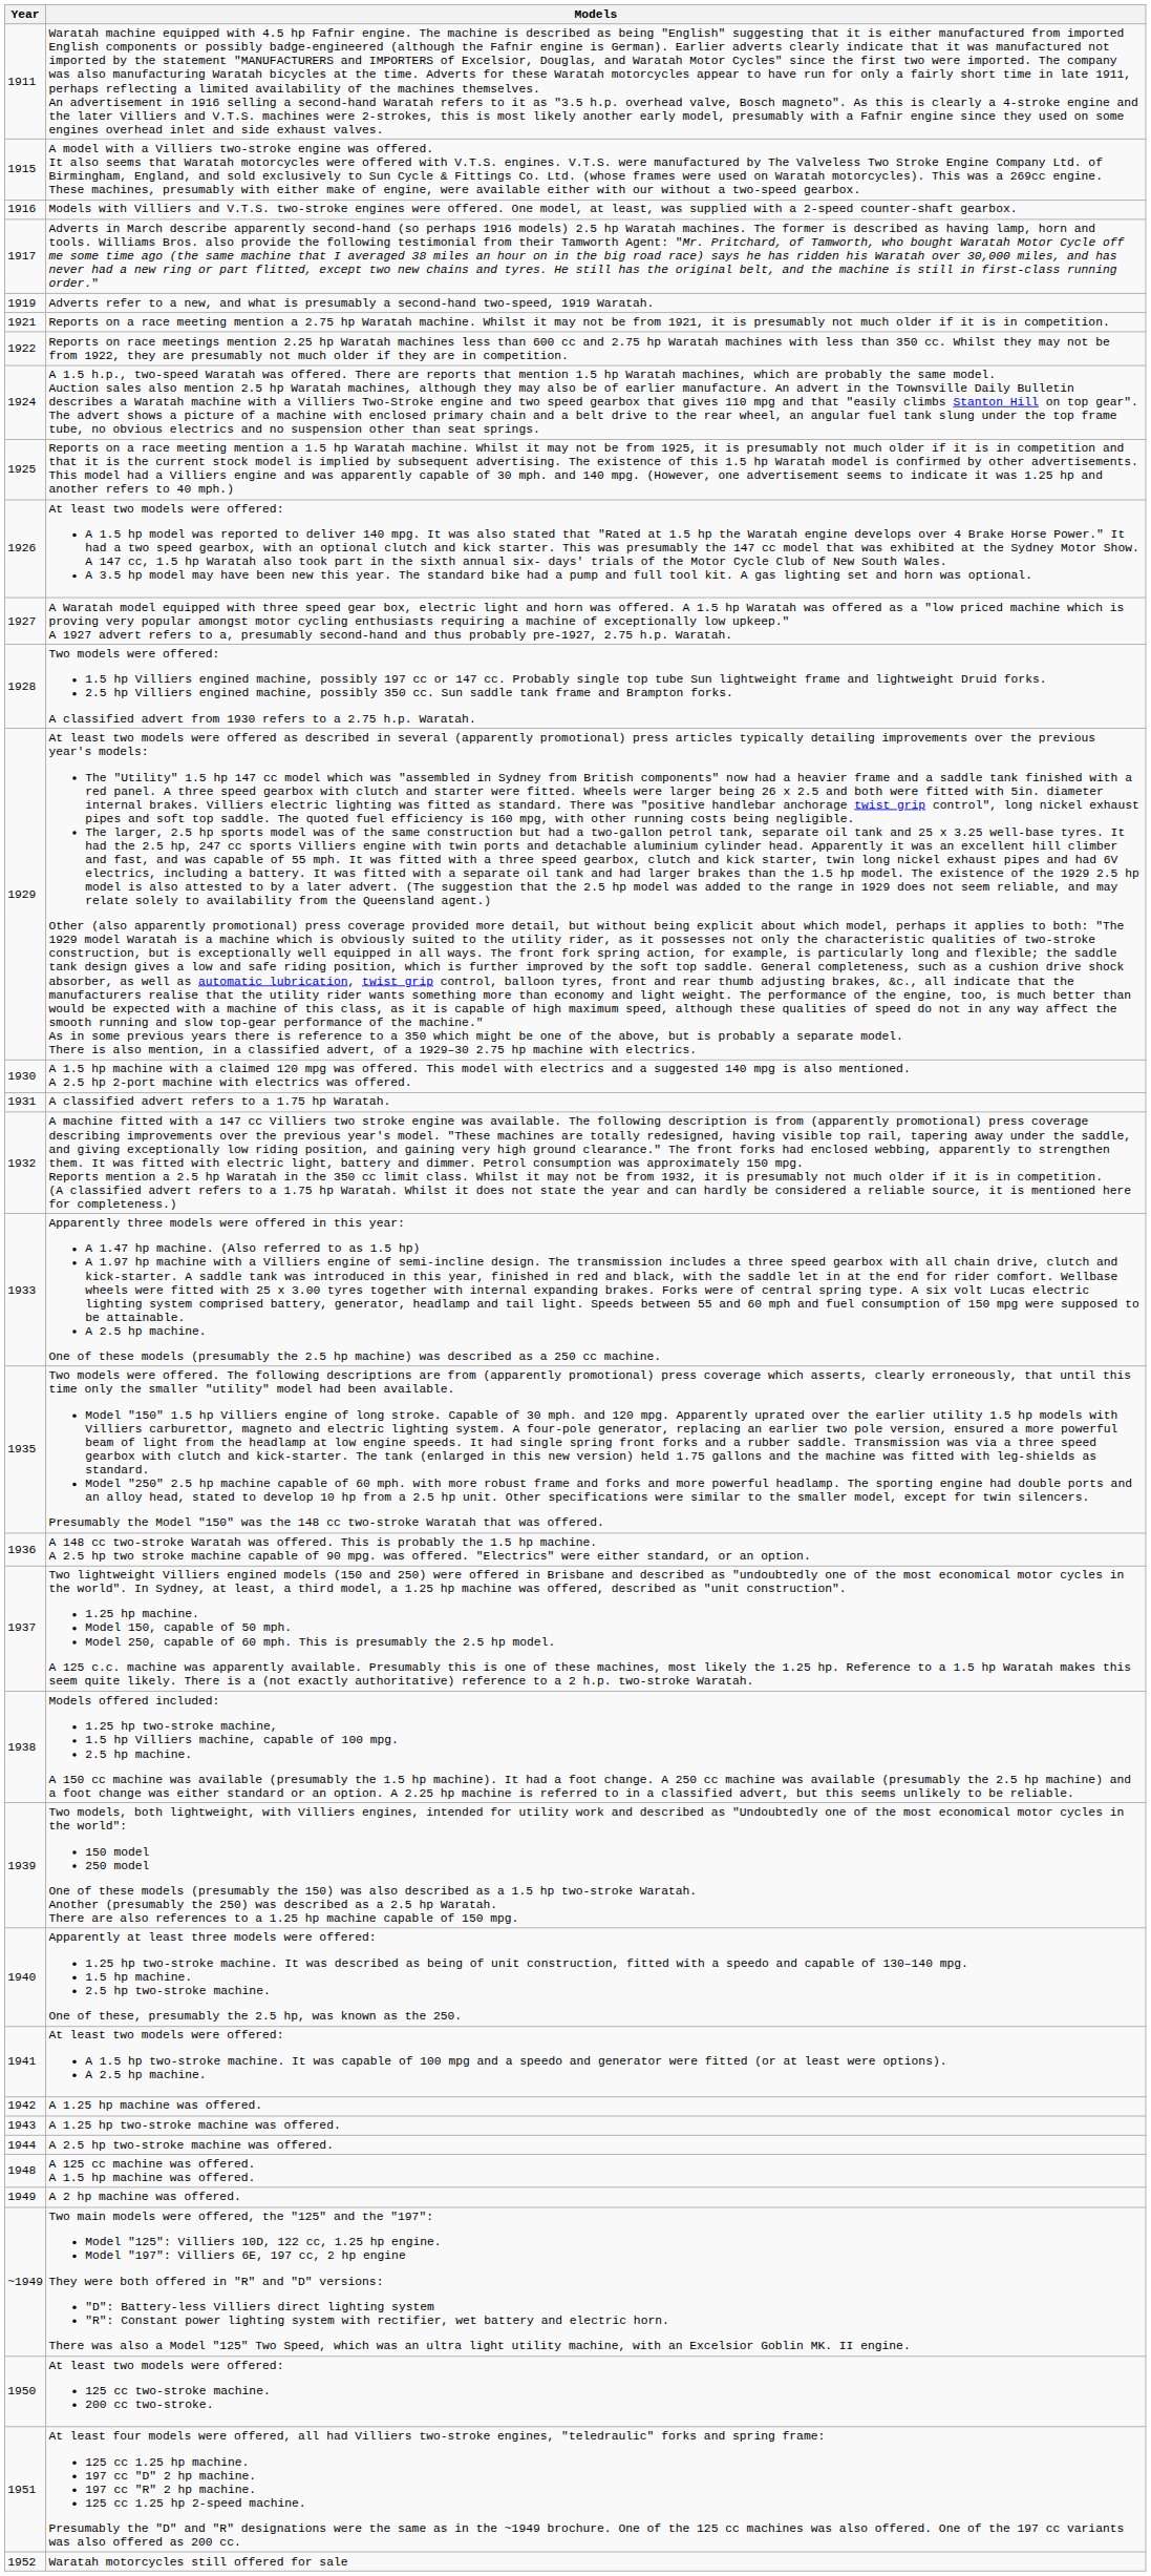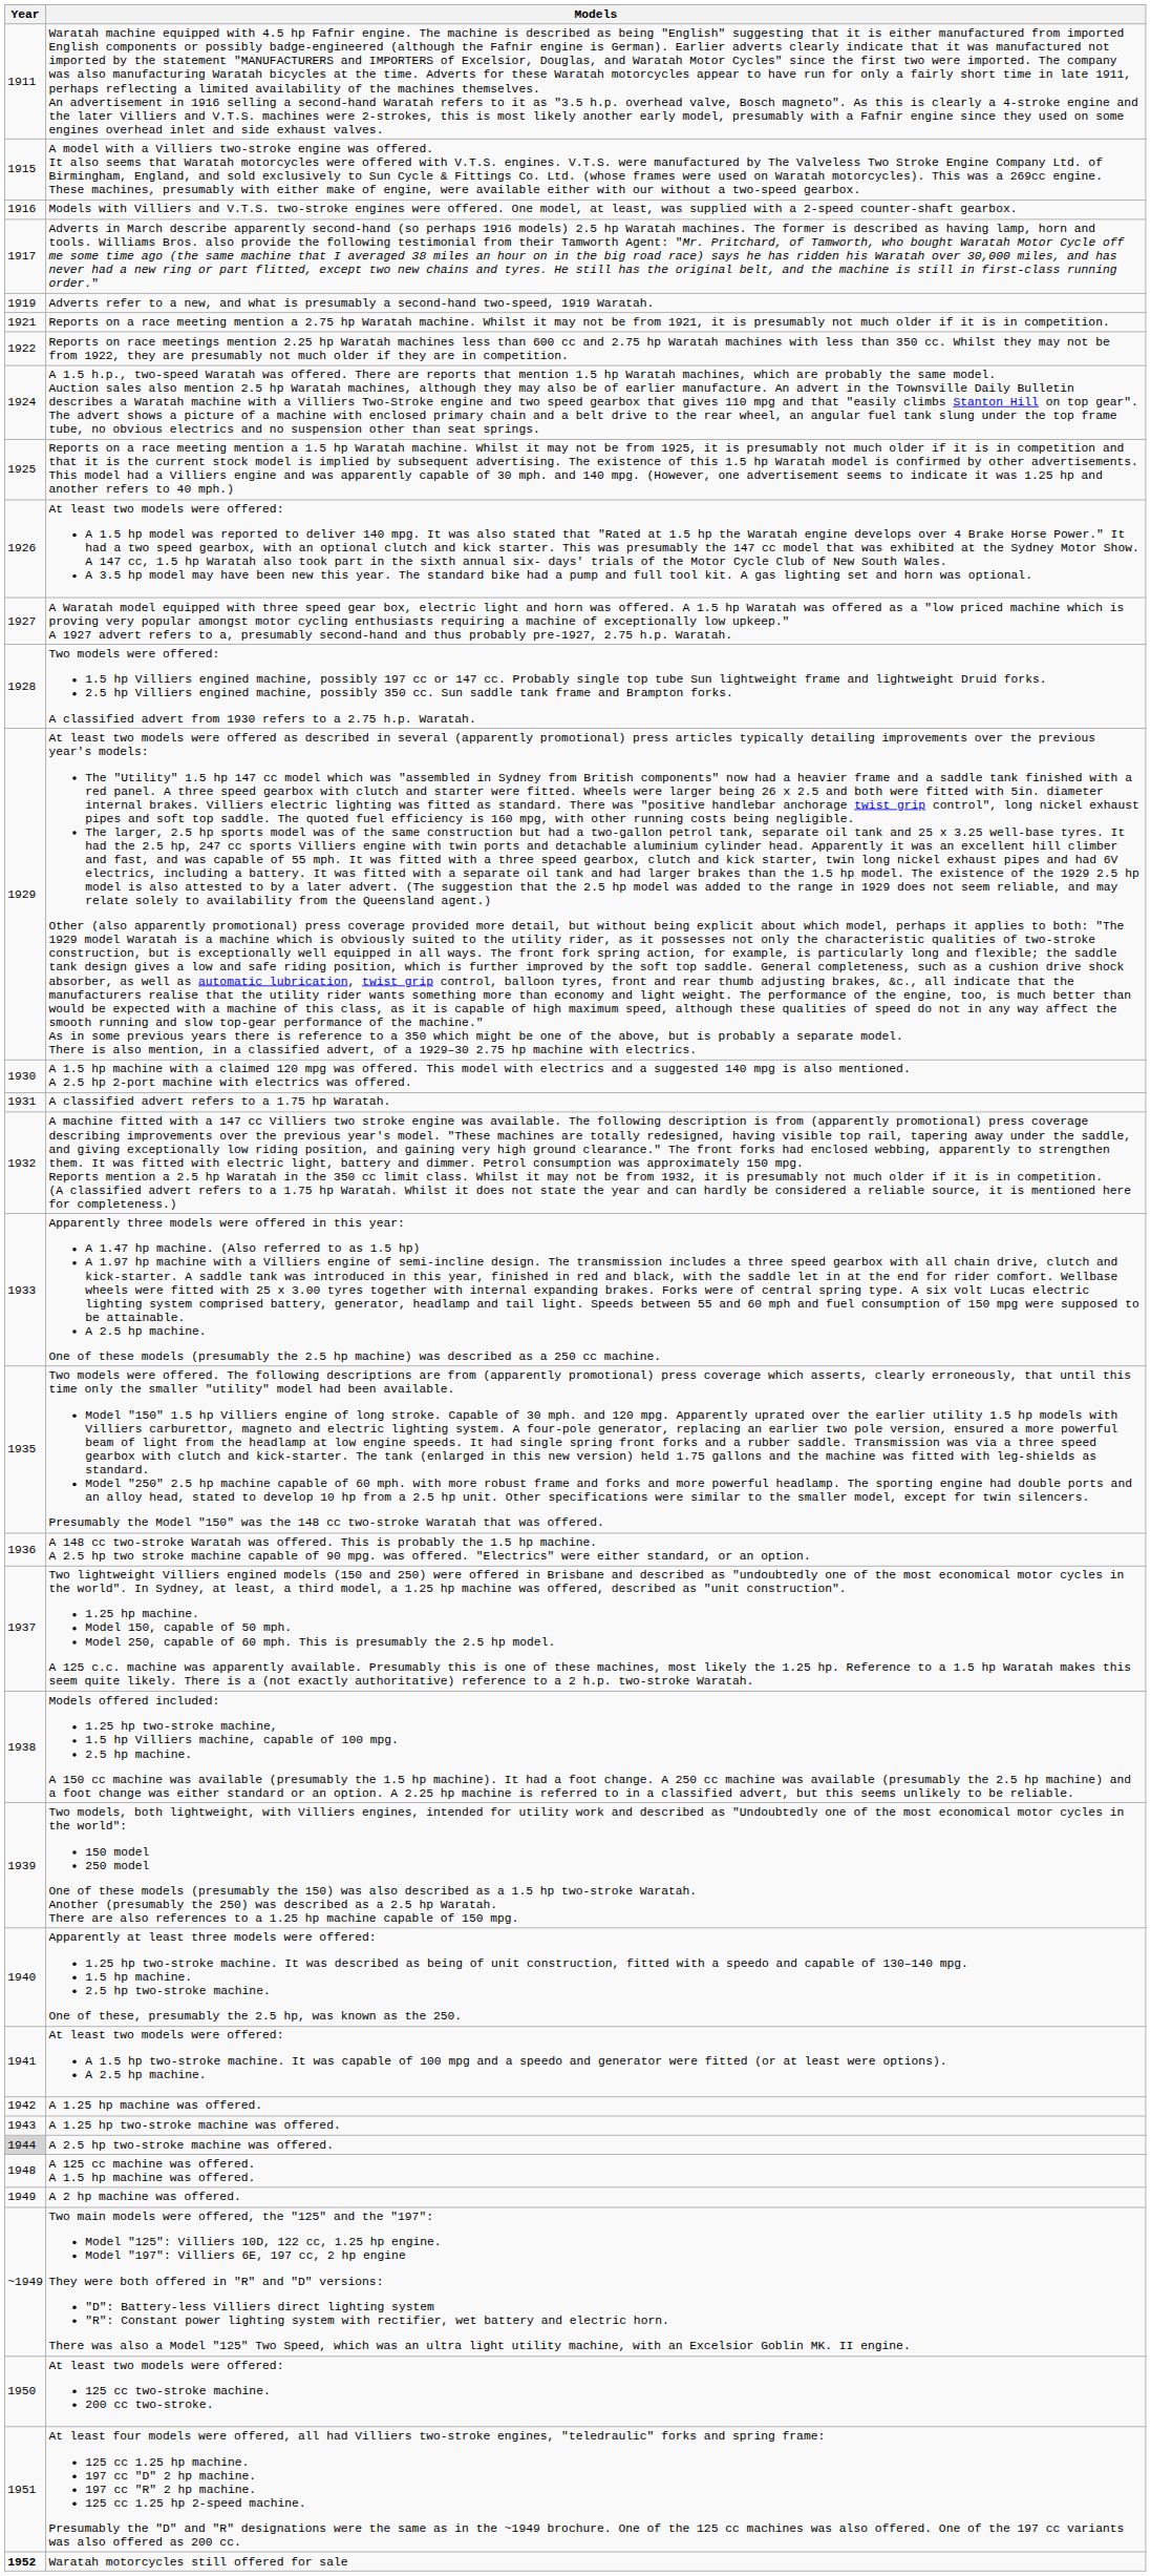A 2.5 hp two-stroke machine was offered. | Year: no background -> lightgrey background
Waratah motorcycles still offered for sale | Year: normal -> bold
